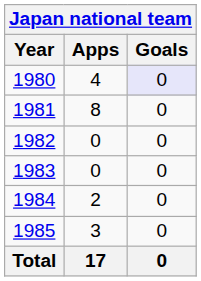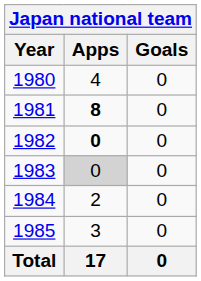1980 | Goals: lavender background -> no background
1981 | Apps: normal -> bold
1982 | Apps: normal -> bold
1983 | Apps: no background -> lightgrey background
